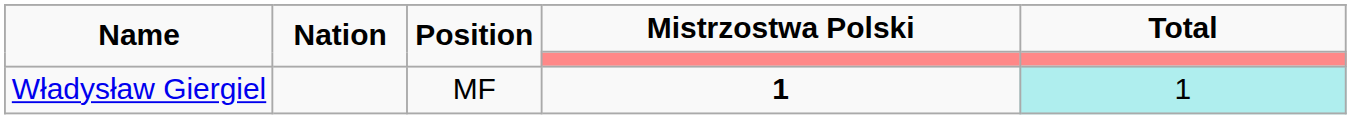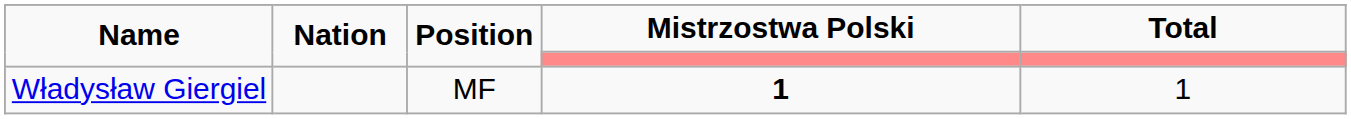Władysław Giergiel | Total: paleturquoise background -> no background
